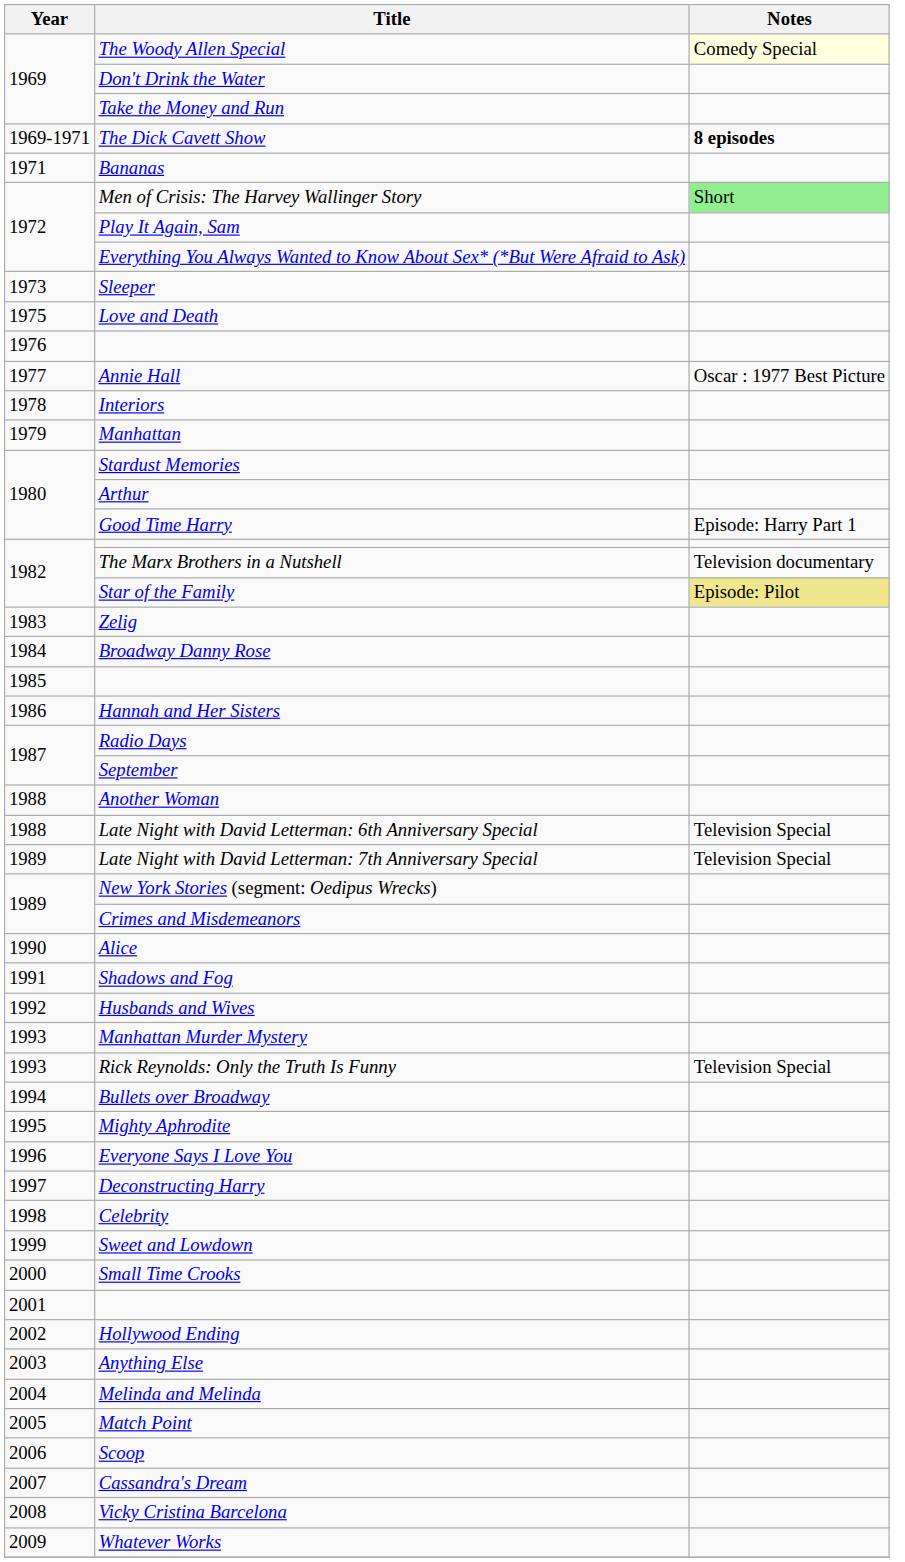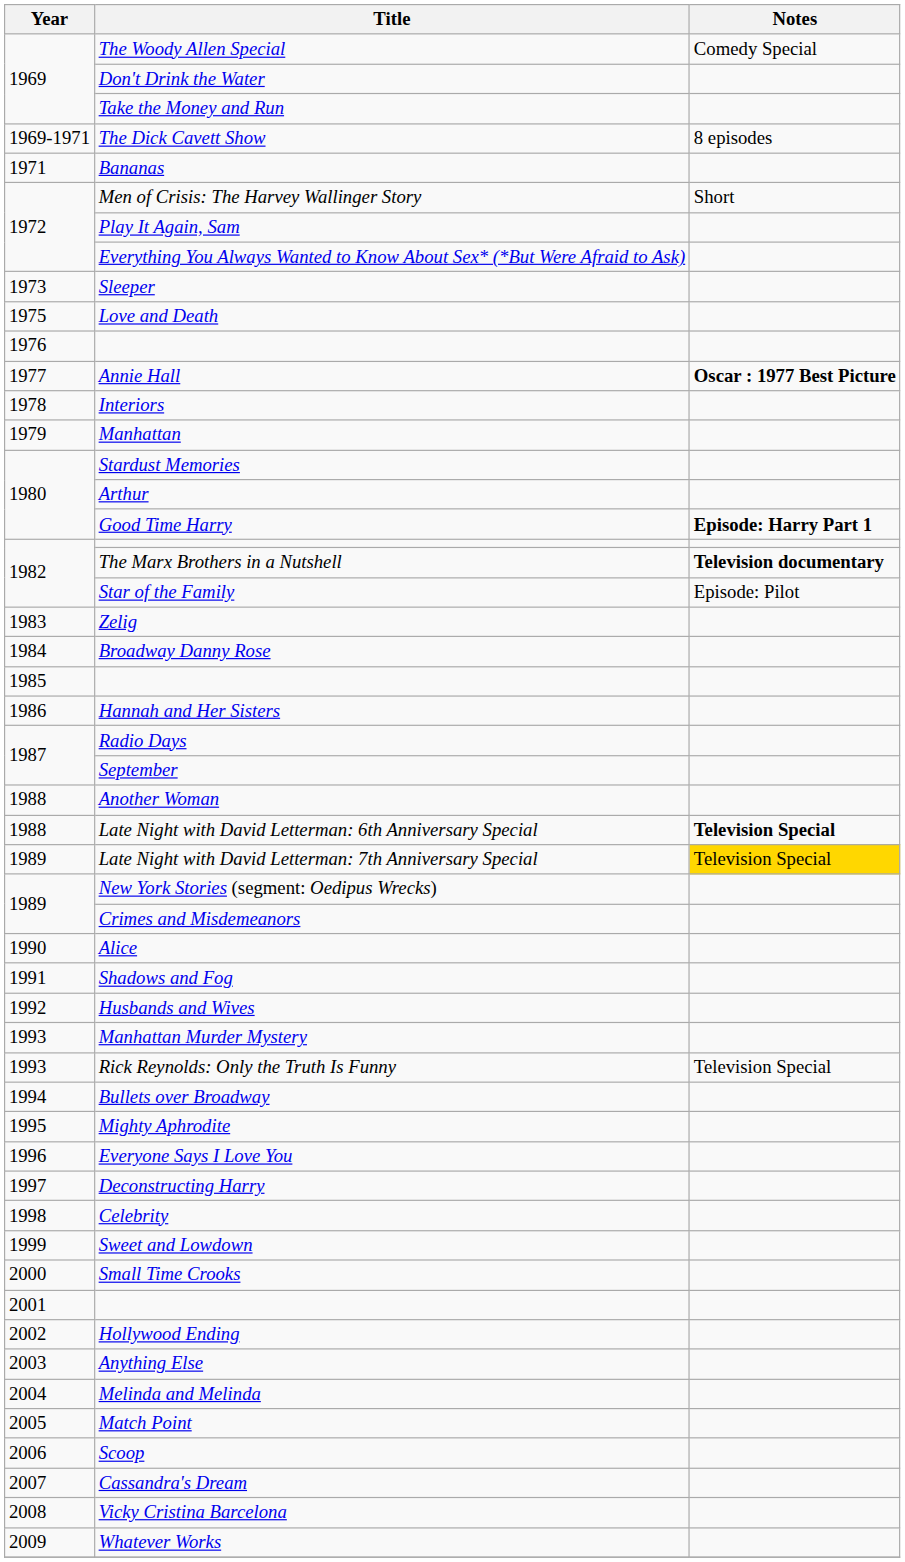The Woody Allen Special | Notes: lightyellow background -> no background
The Dick Cavett Show | Notes: bold -> normal
Men of Crisis: The Harvey Wallinger Story | Notes: lightgreen background -> no background
Annie Hall | Notes: normal -> bold
Good Time Harry | Notes: normal -> bold
The Marx Brothers in a Nutshell | Notes: normal -> bold
Star of the Family | Notes: khaki background -> no background
Late Night with David Letterman: 6th Anniversary Special | Notes: normal -> bold
Late Night with David Letterman: 7th Anniversary Special | Notes: no background -> gold background
